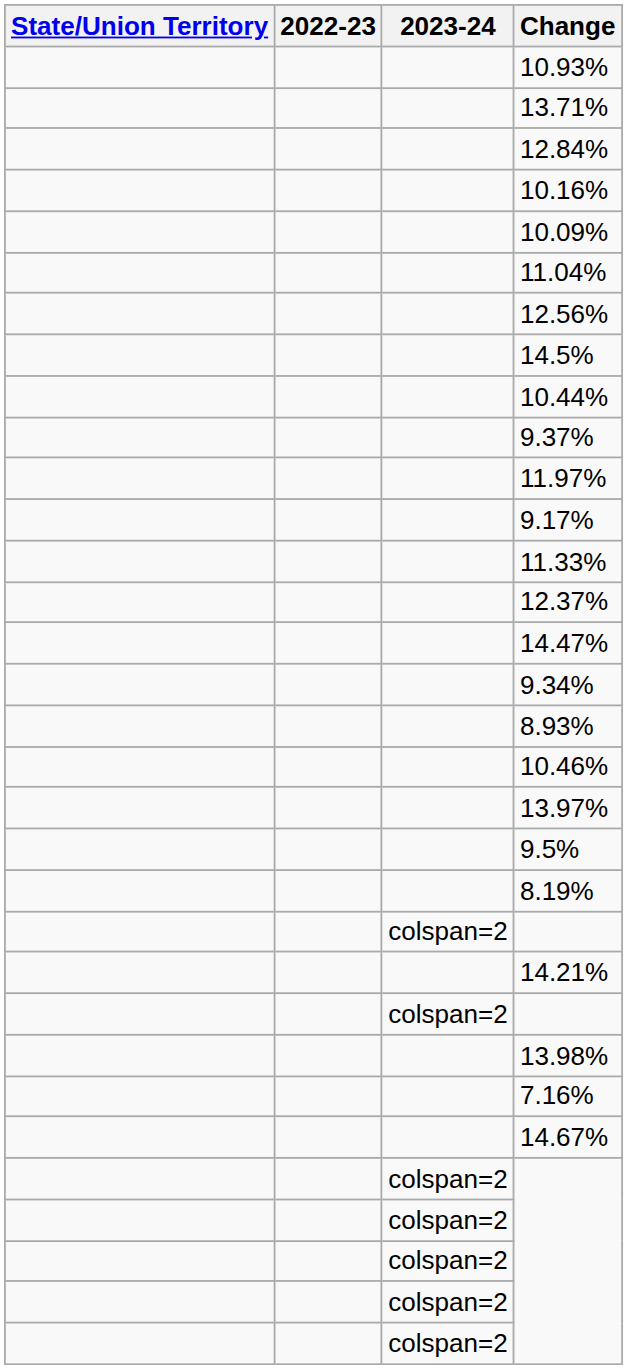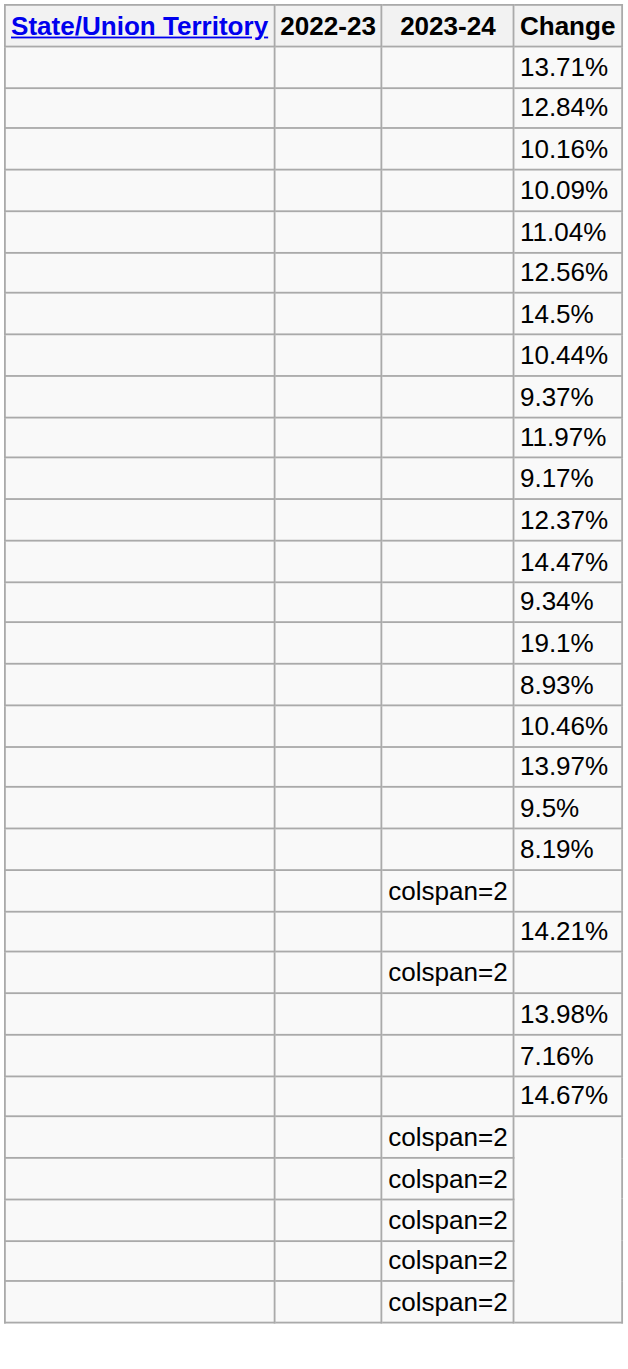- row: 10.93%
- row: 11.33%
+ row: 19.1%
